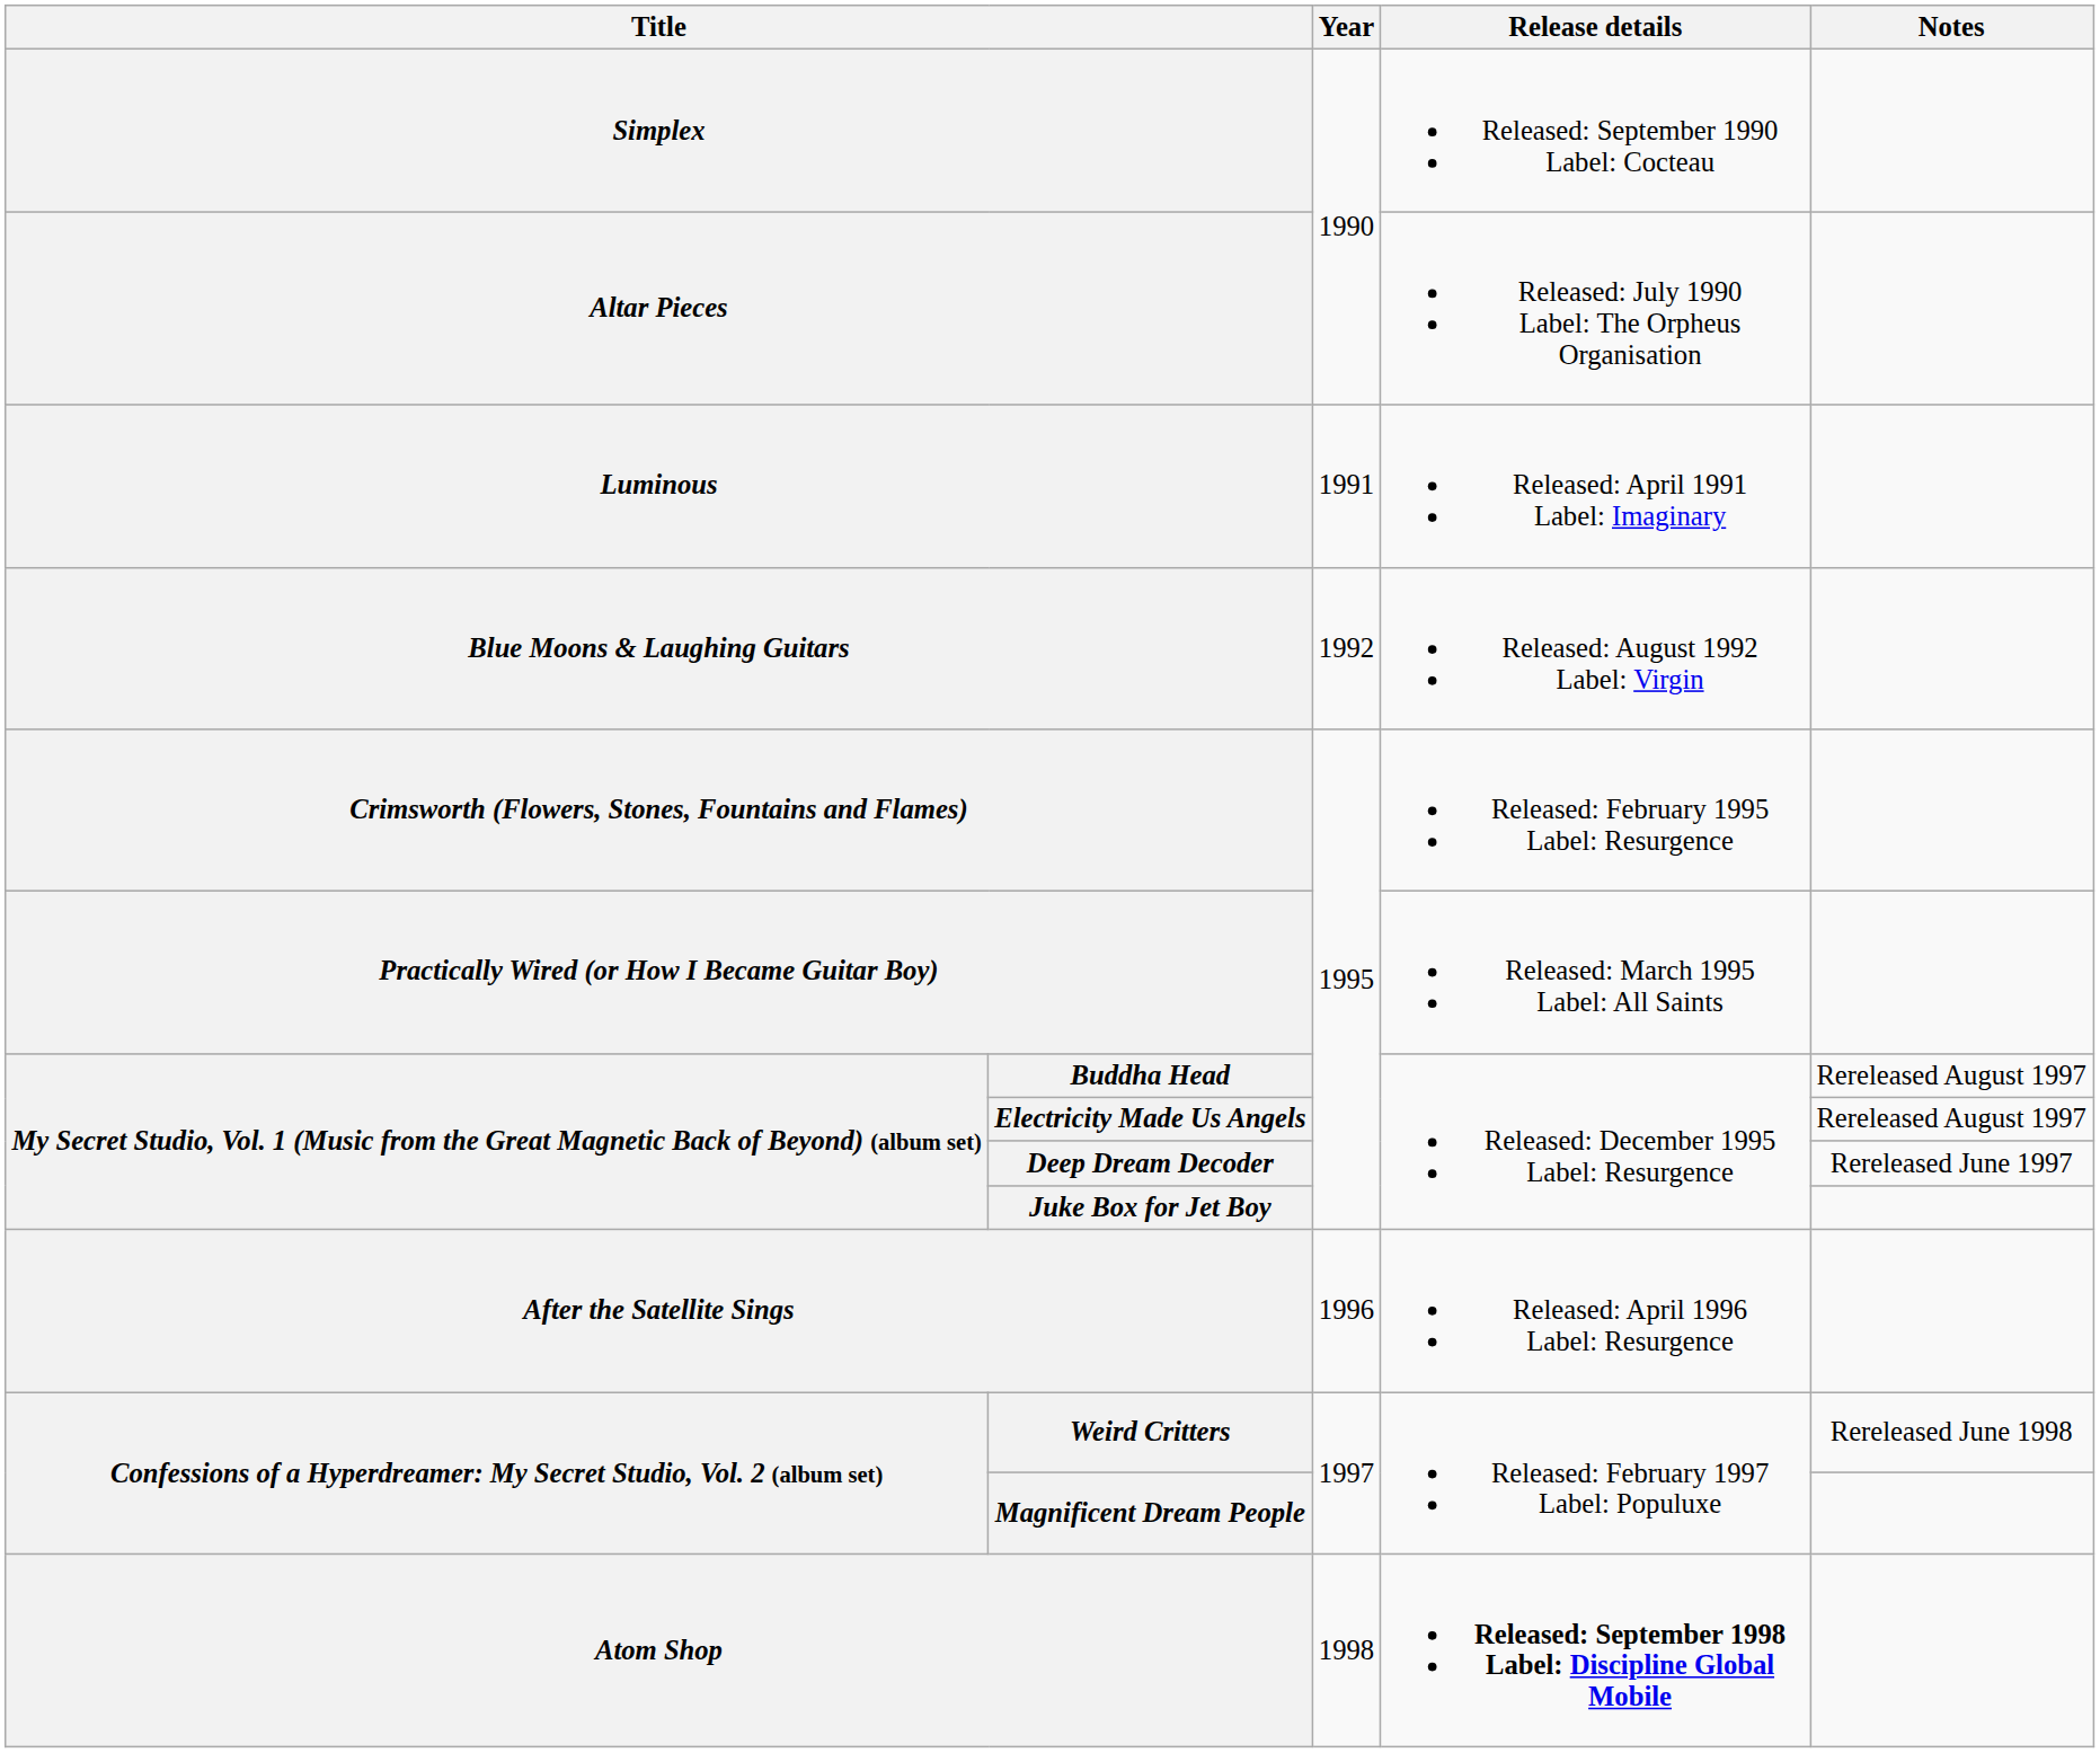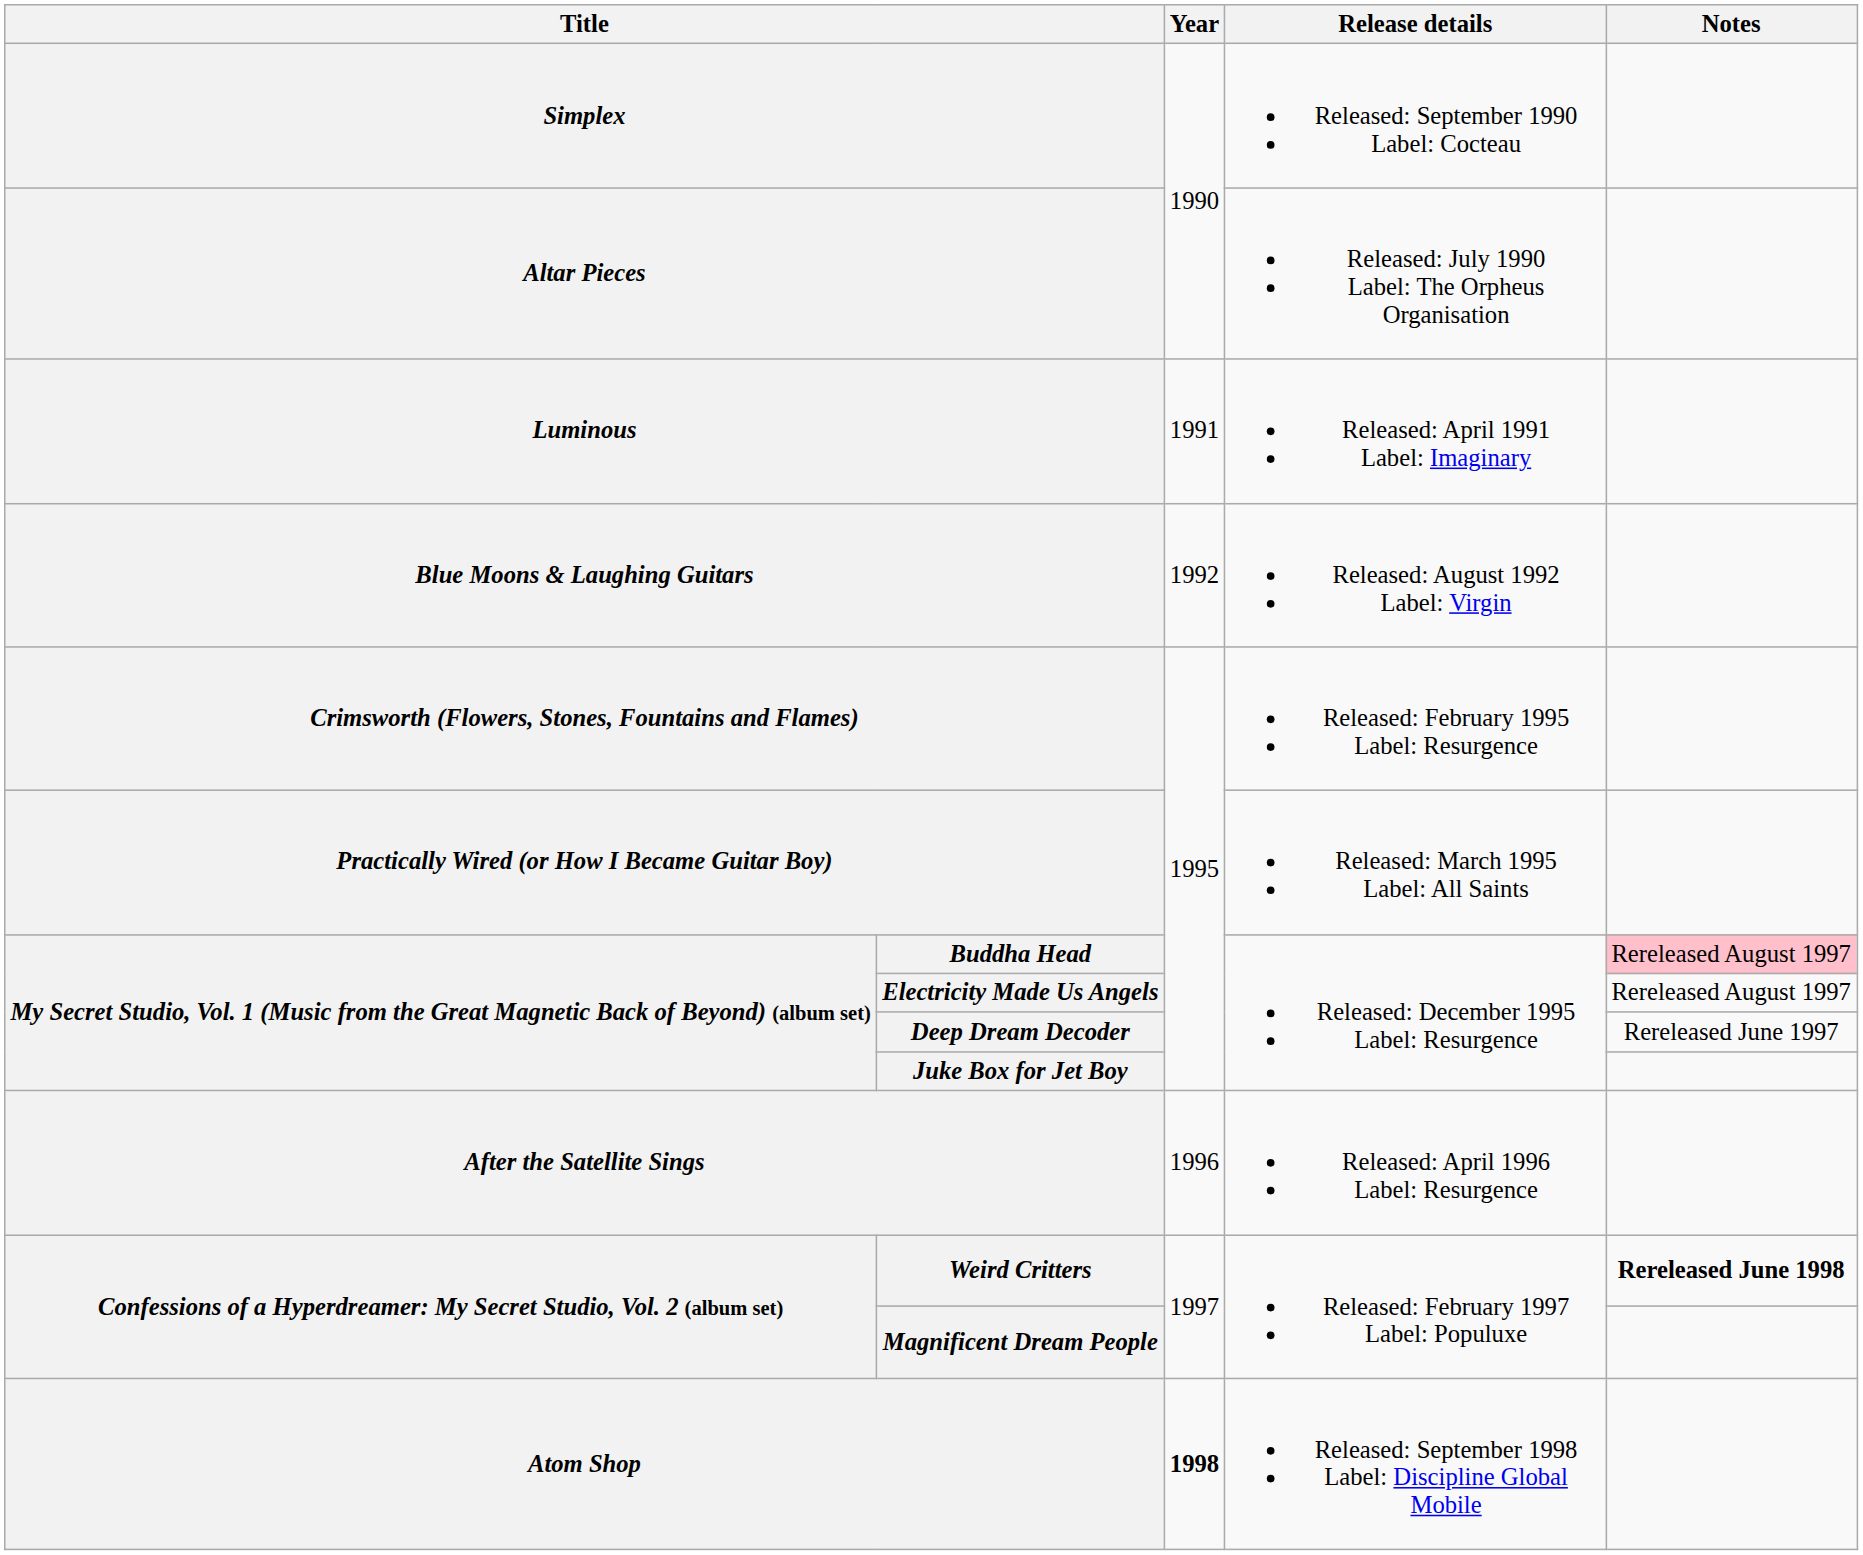Buddha Head | Notes: no background -> pink background
Weird Critters | Notes: normal -> bold
Atom Shop | Year: normal -> bold
Atom Shop | Release details: bold -> normal
